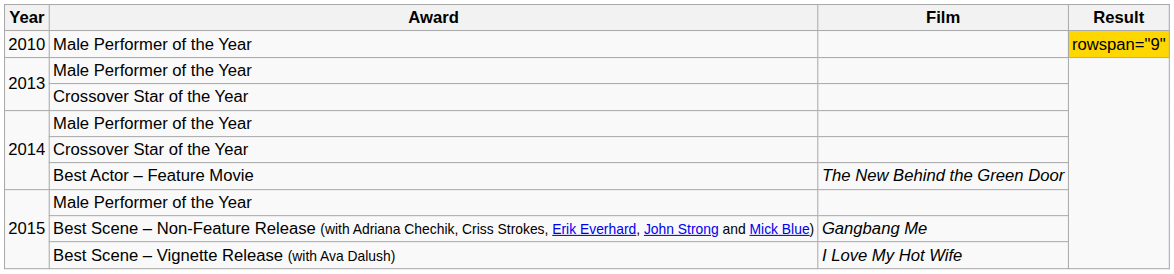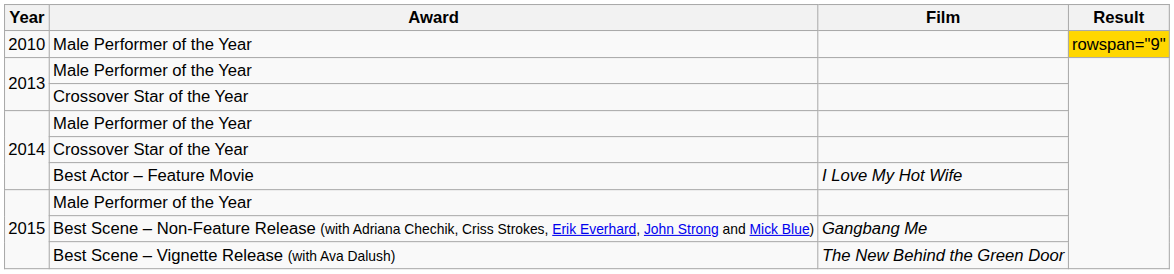Best Actor – Feature Movie | Film: The New Behind the Green Door -> I Love My Hot Wife
Best Scene – Vignette Release (with Ava Dalush) | Film: I Love My Hot Wife -> The New Behind the Green Door
